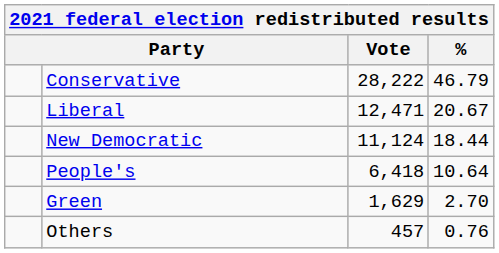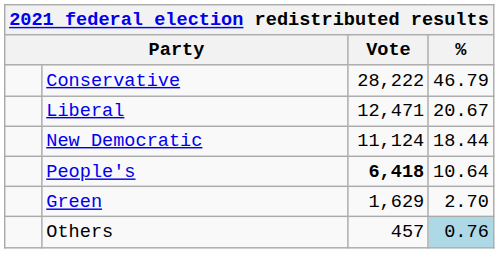People's | Vote: normal -> bold
Others | %: no background -> lightblue background
